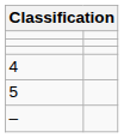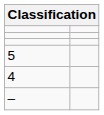row 5 | column 1: 4 -> 5
row 6 | column 1: 5 -> 4
